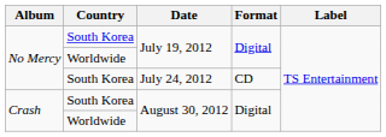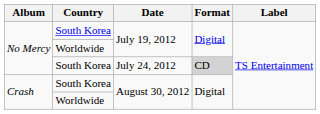July 24, 2012 | Format: no background -> lightgrey background
